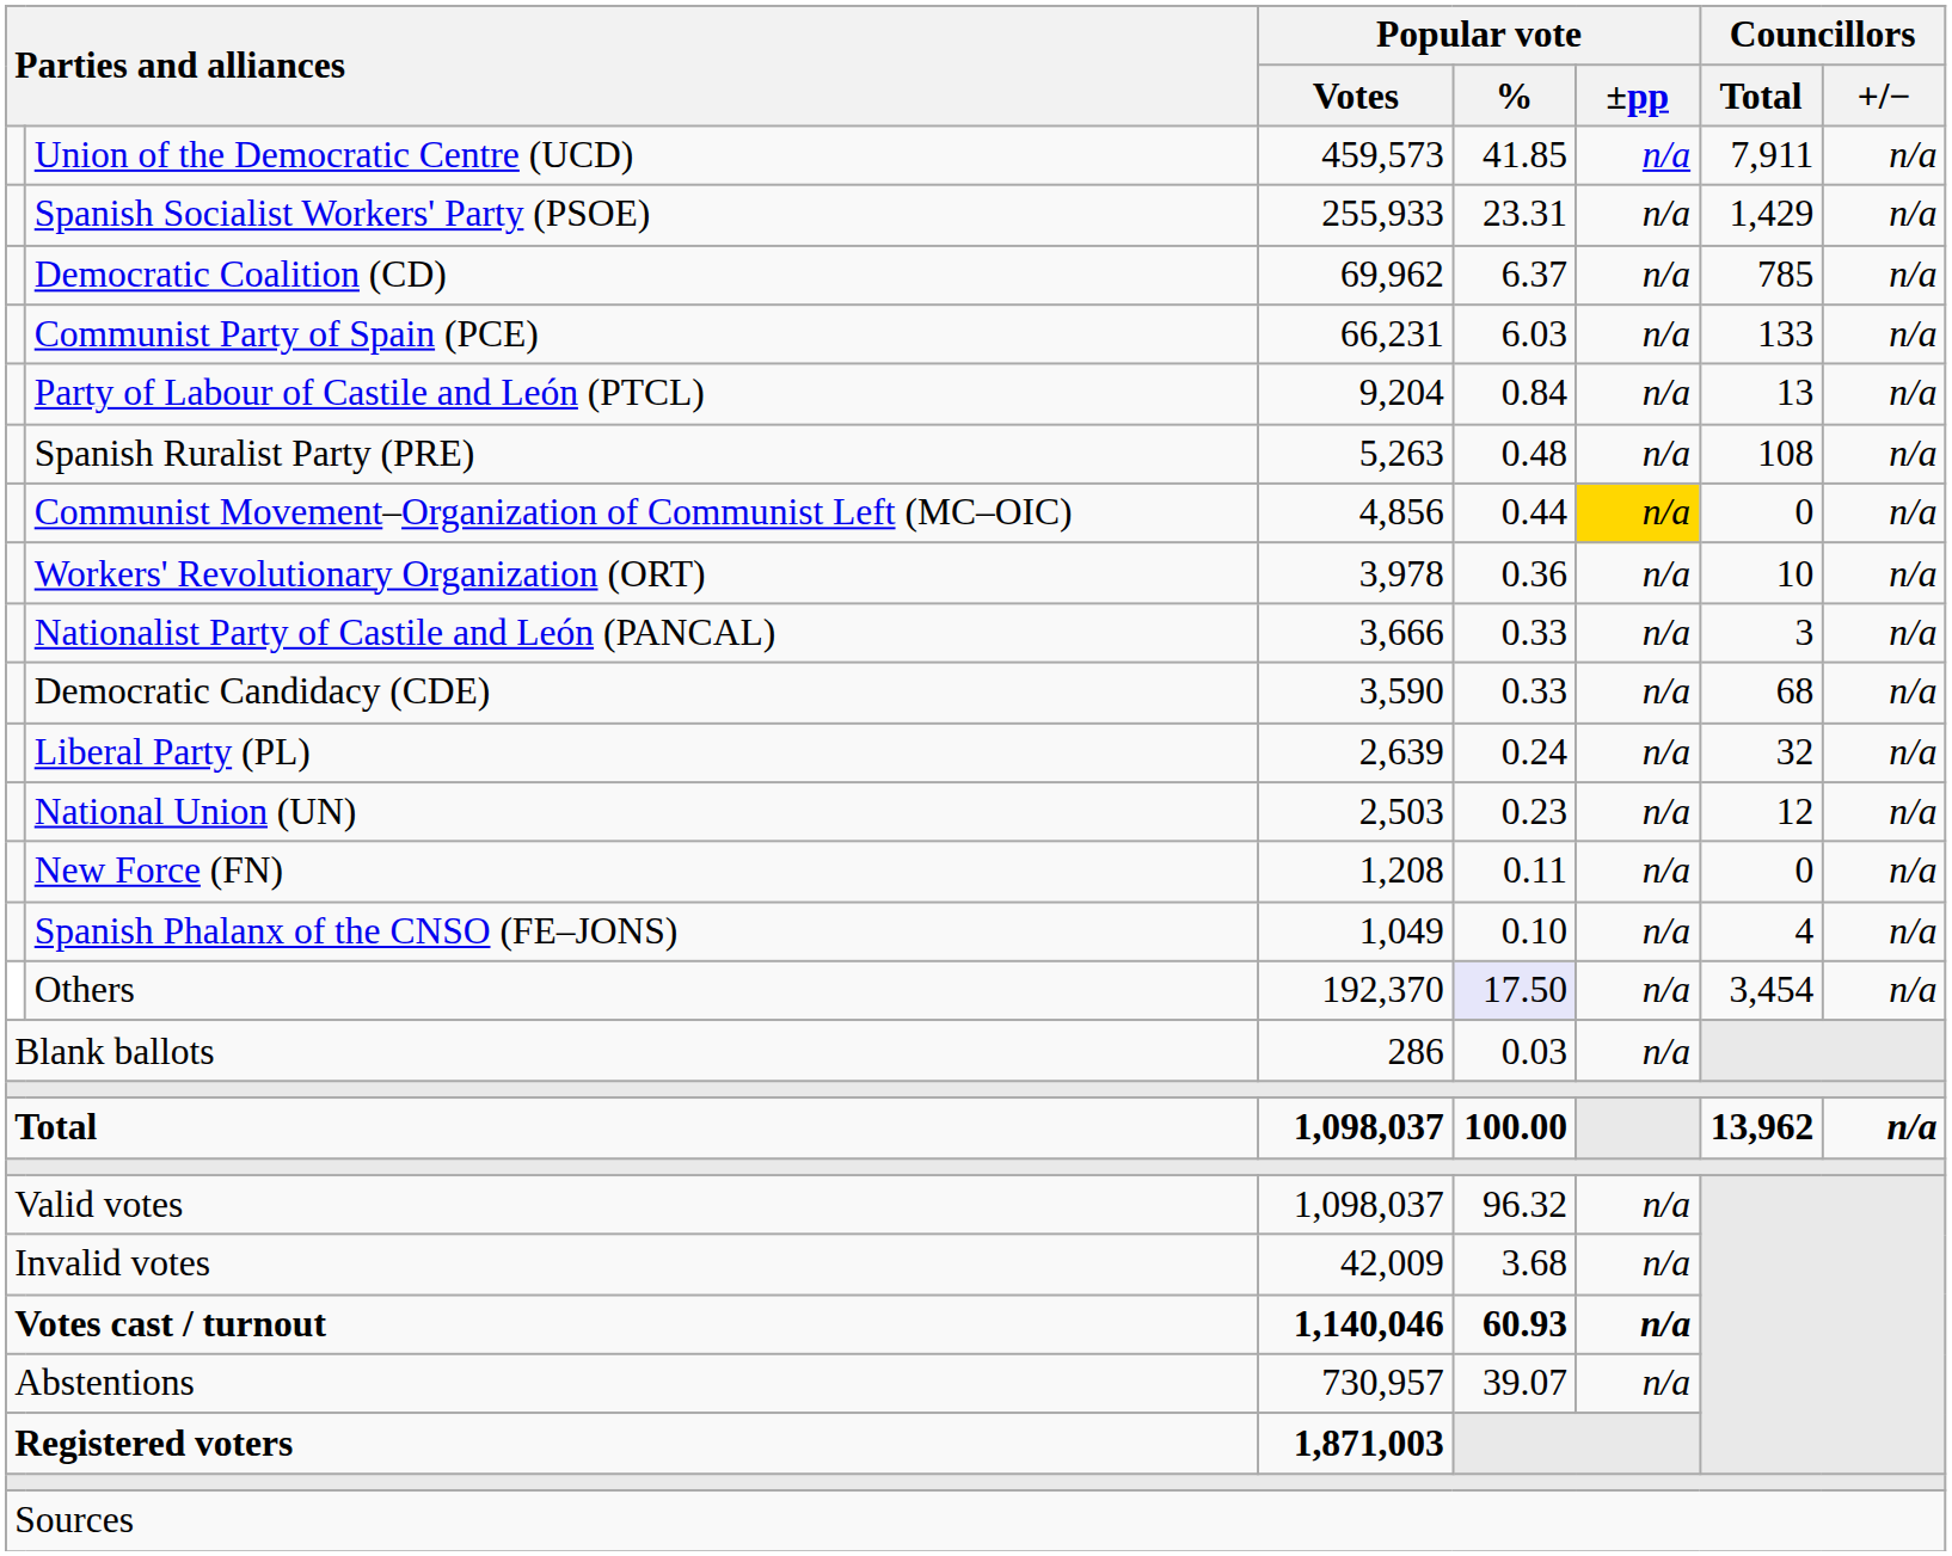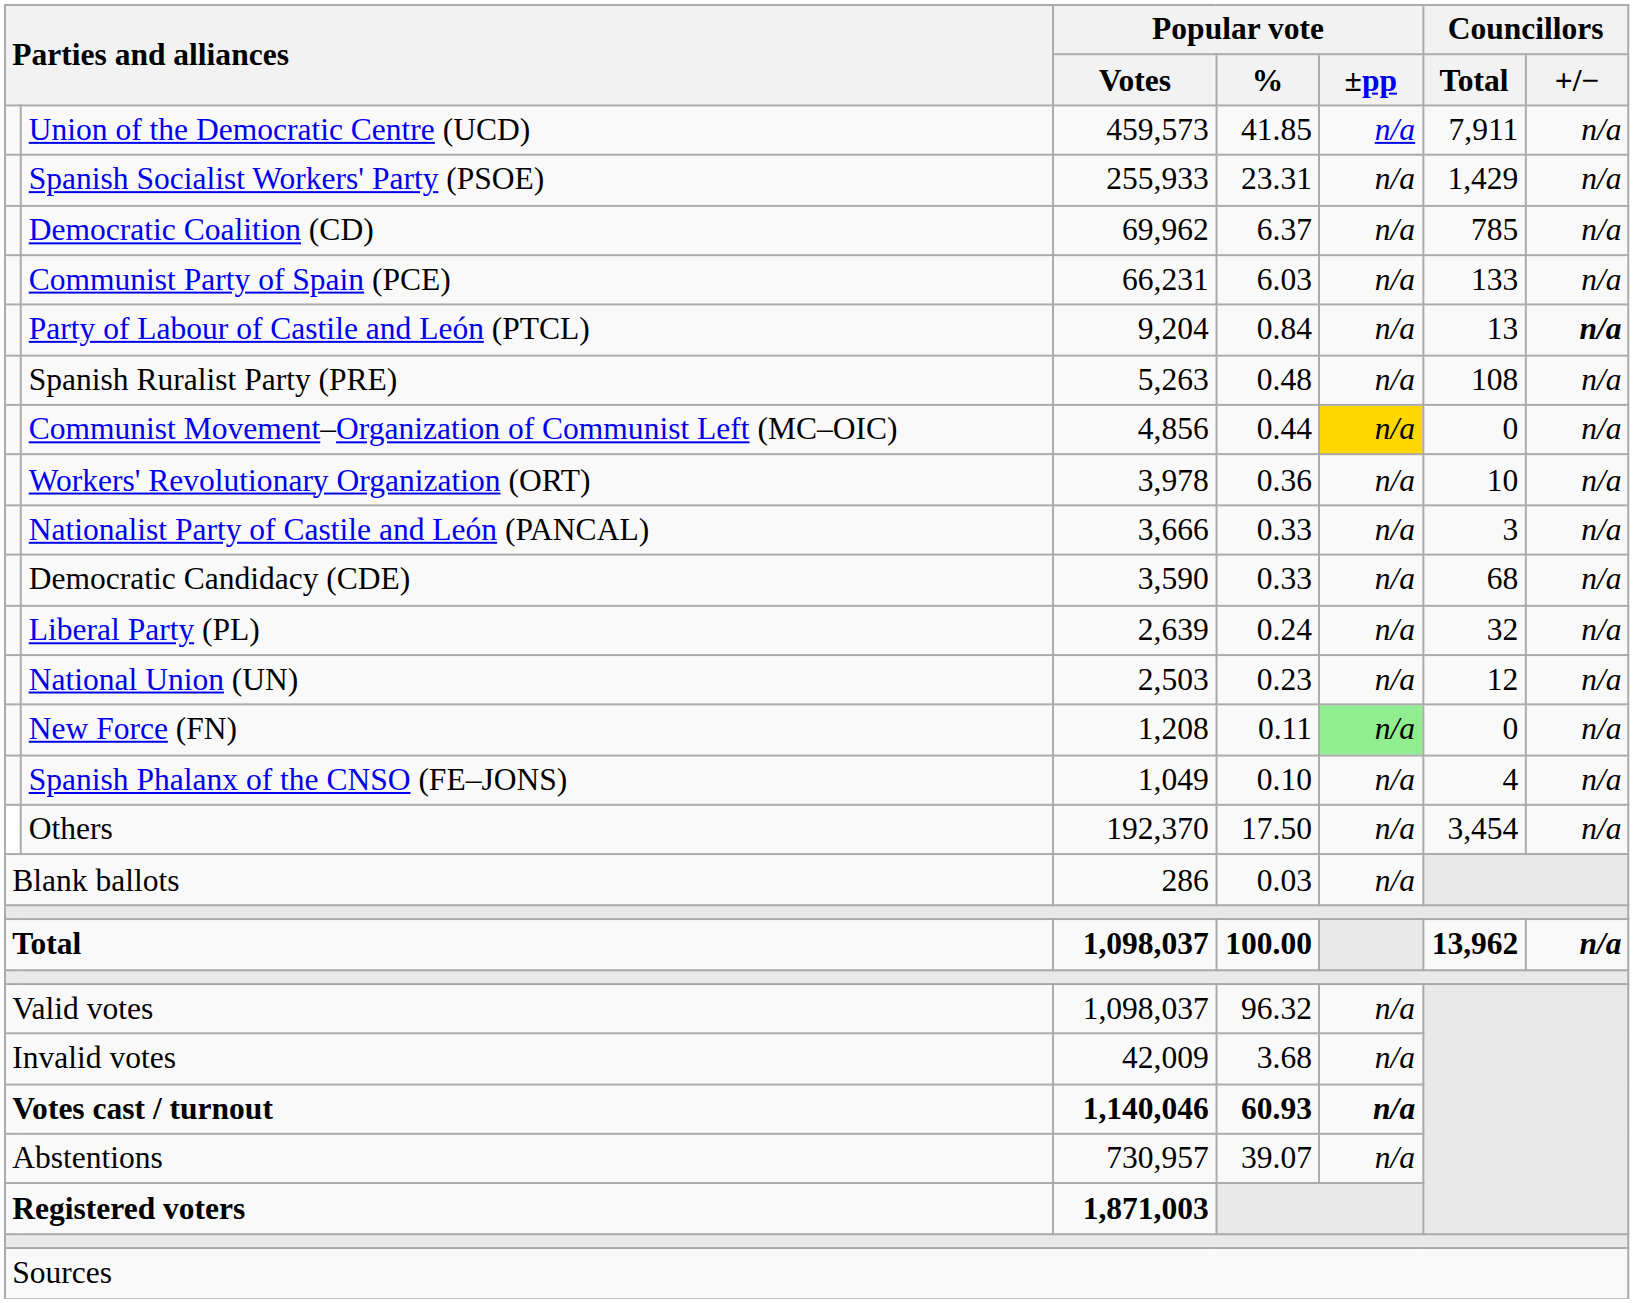Party of Labour of Castile and León (PTCL) | Councillors / +/−: normal -> bold
New Force (FN) | Popular vote / ±pp: no background -> lightgreen background
Others | Popular vote / %: lavender background -> no background
